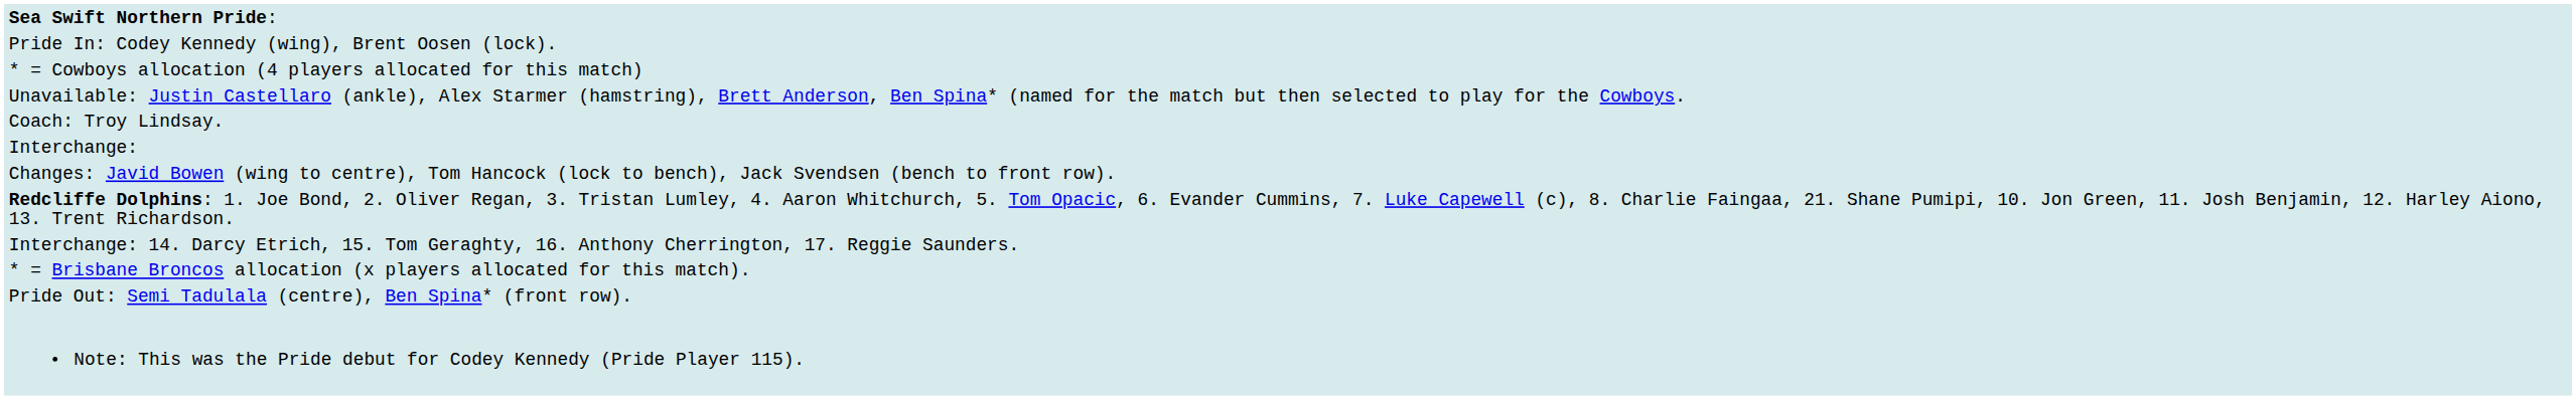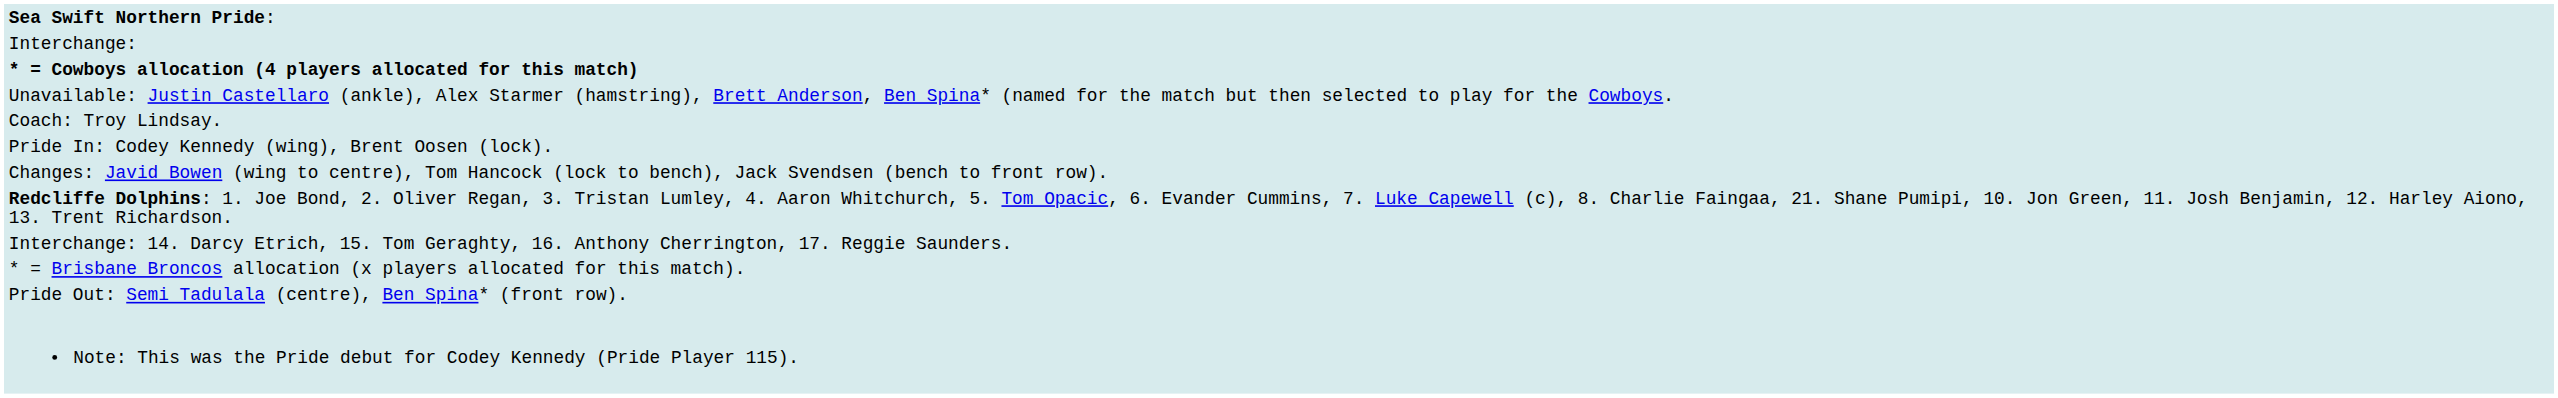row 2 | column 1: Pride In: Codey Kennedy (wing), Brent Oosen (lock). -> Interchange:
row 3 | column 1: normal -> bold
row 6 | column 1: Interchange: -> Pride In: Codey Kennedy (wing), Brent Oosen (lock).
